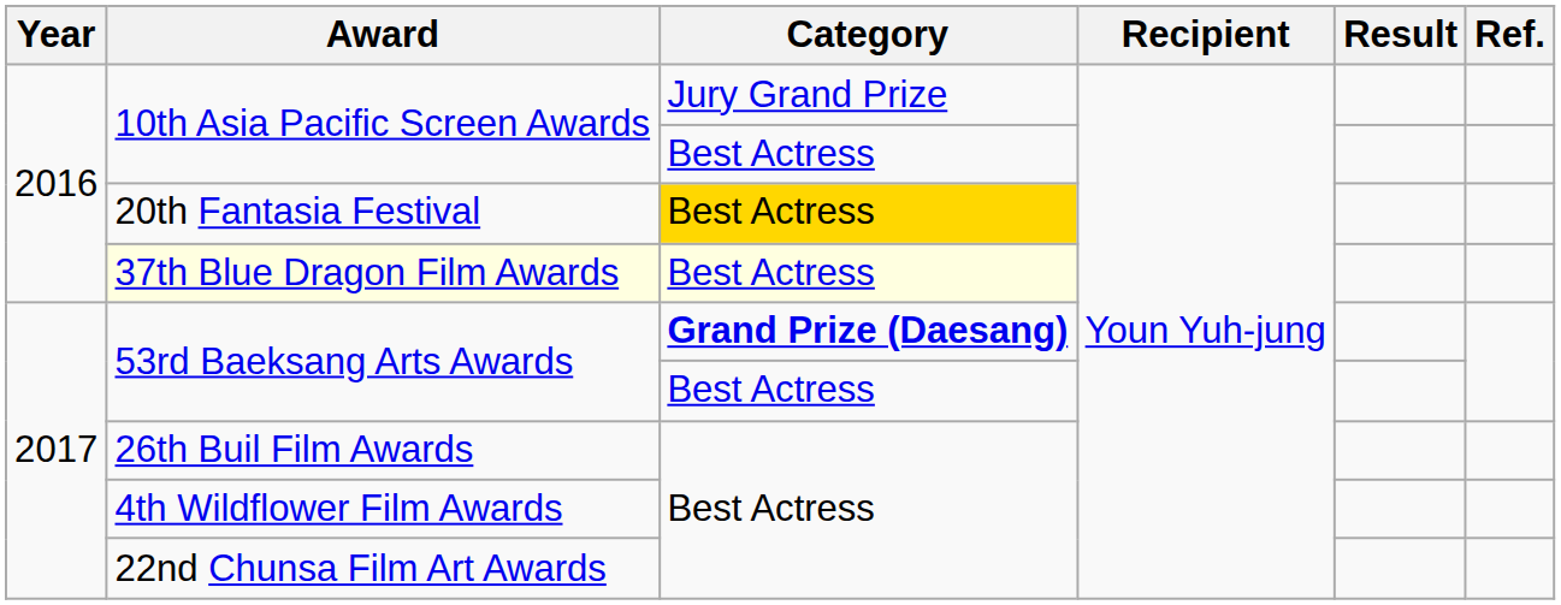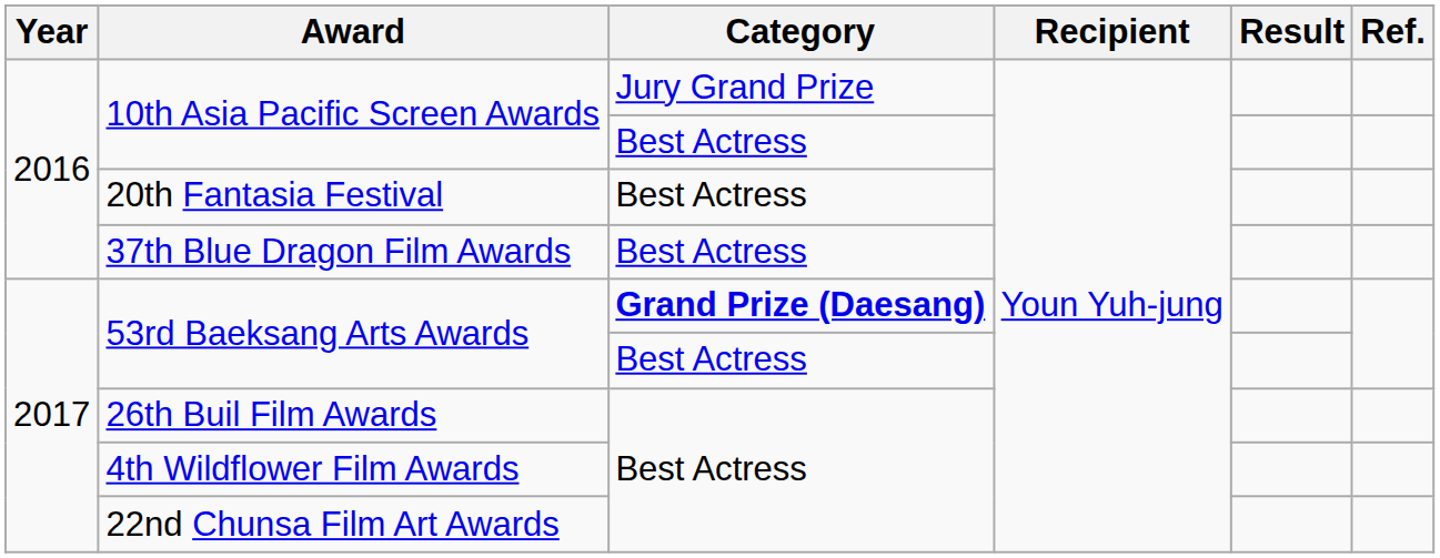20th Fantasia Festival | Category: gold background -> no background
37th Blue Dragon Film Awards | Award: lightyellow background -> no background
37th Blue Dragon Film Awards | Category: lightyellow background -> no background
